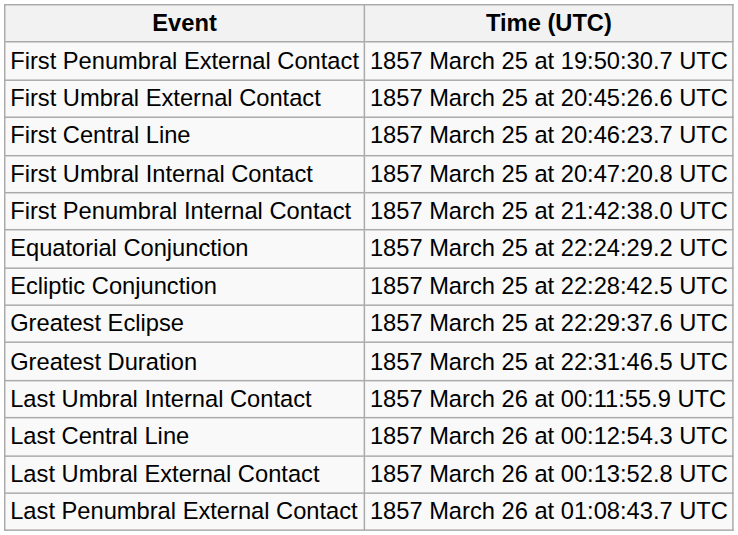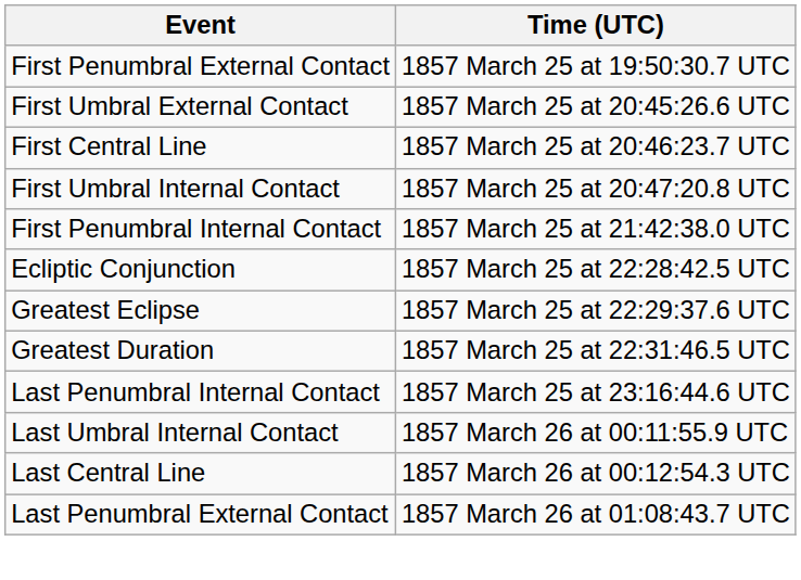- row: Equatorial Conjunction | 1857 March 25 at 22:24:29.2 UTC
+ row: Last Penumbral Internal Contact | 1857 March 25 at 23:16:44.6 UTC
- row: Last Umbral External Contact | 1857 March 26 at 00:13:52.8 UTC
